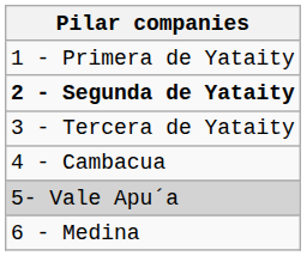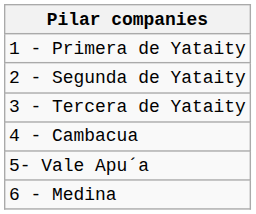row 3 | column 1: bold -> normal
row 6 | column 1: lightgrey background -> no background
